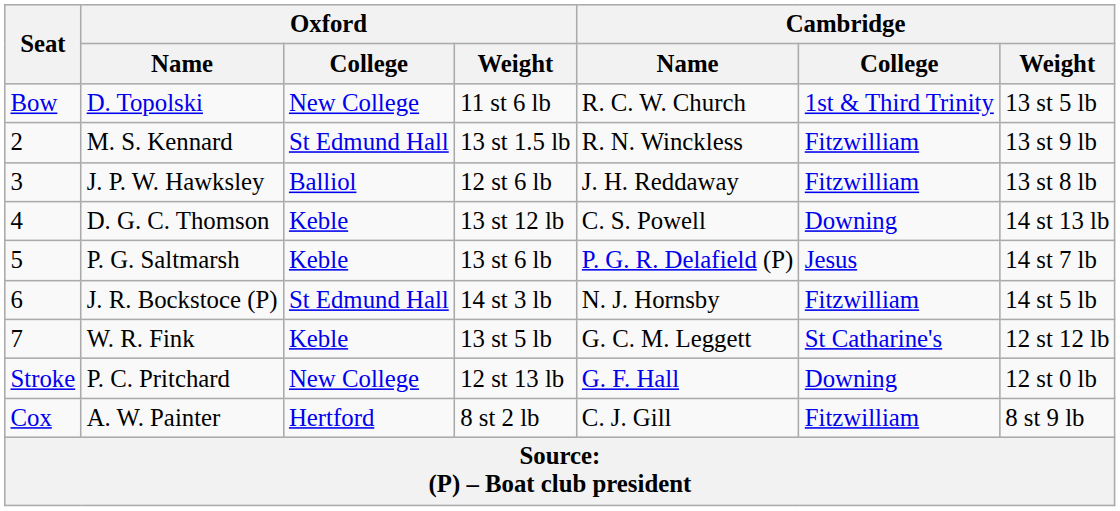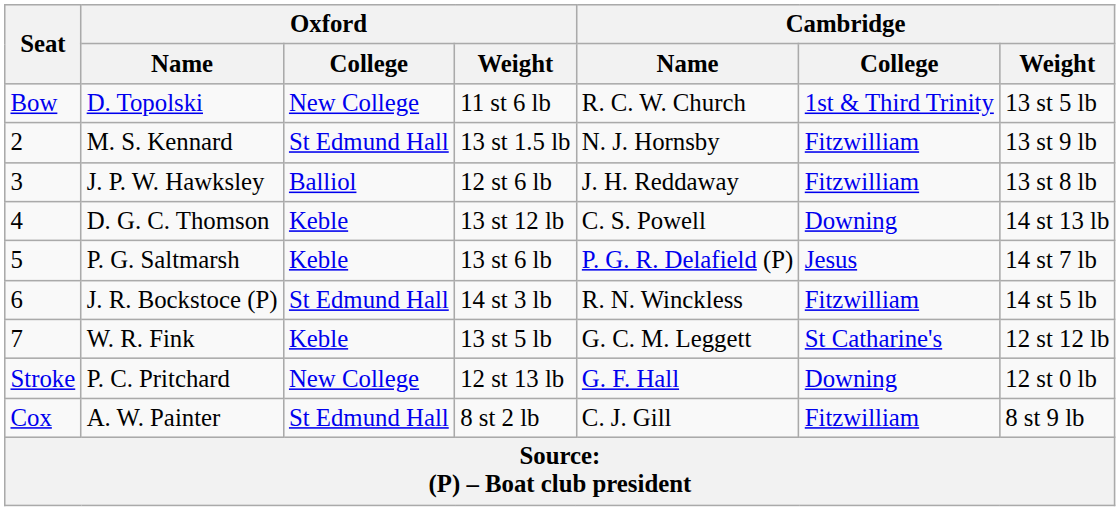M. S. Kennard | Cambridge / Name: R. N. Winckless -> N. J. Hornsby
J. R. Bockstoce (P) | Cambridge / Name: N. J. Hornsby -> R. N. Winckless
A. W. Painter | Oxford / College: Hertford -> St Edmund Hall
